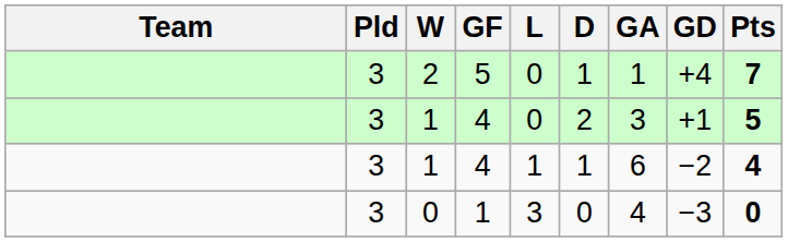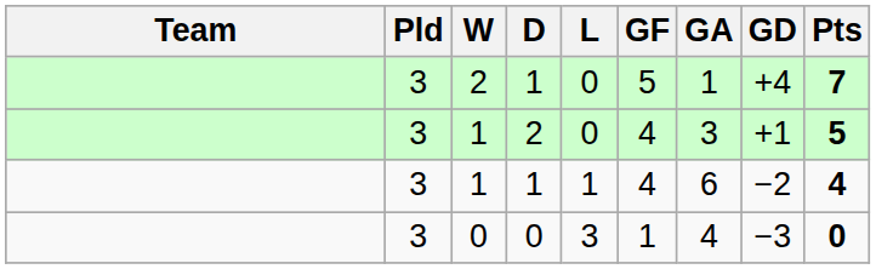columns swapped: D <-> GF
